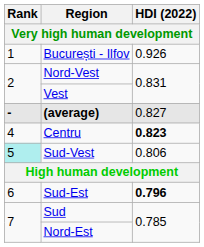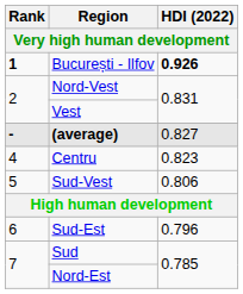București - Ilfov | Rank: normal -> bold
București - Ilfov | HDI (2022): normal -> bold
Centru | HDI (2022): bold -> normal
Sud-Vest | Rank: paleturquoise background -> no background
Sud-Est | HDI (2022): bold -> normal
